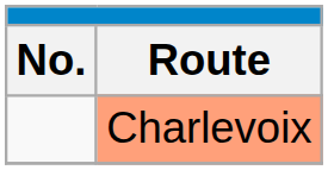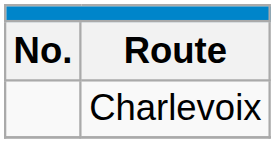Charlevoix | Route: lightsalmon background -> no background
